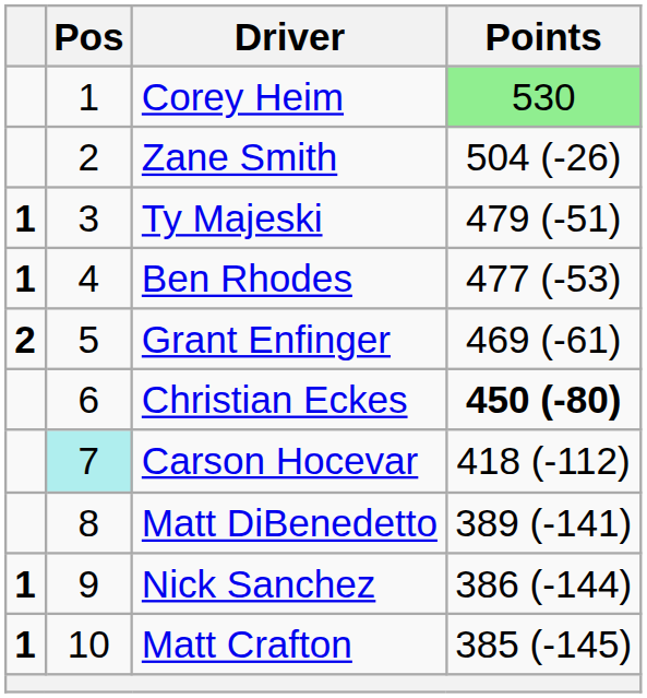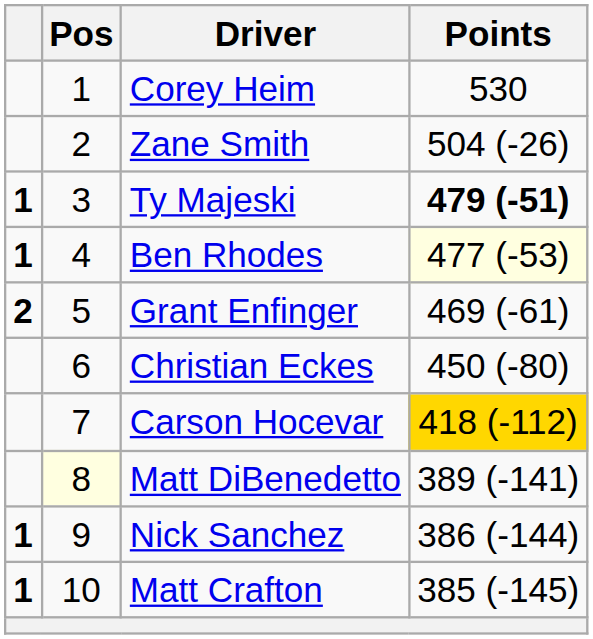Corey Heim | Points: lightgreen background -> no background
Ty Majeski | Points: normal -> bold
Ben Rhodes | Points: no background -> lightyellow background
Christian Eckes | Points: bold -> normal
Carson Hocevar | Pos: paleturquoise background -> no background
Carson Hocevar | Points: no background -> gold background
Matt DiBenedetto | Pos: no background -> lightyellow background
